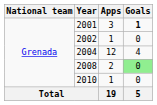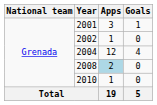2001 | Goals: bold -> normal
2008 | Apps: no background -> lightblue background
2008 | Goals: lightgreen background -> no background
